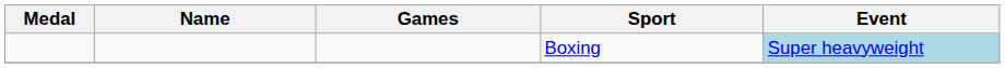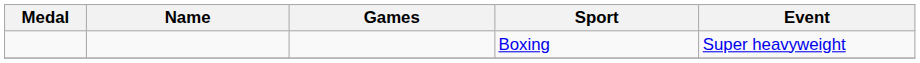Boxing | Event: lightblue background -> no background
